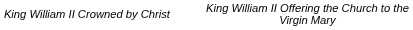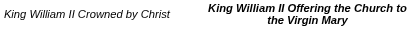King William II Crowned by Christ | column 2: normal -> bold
